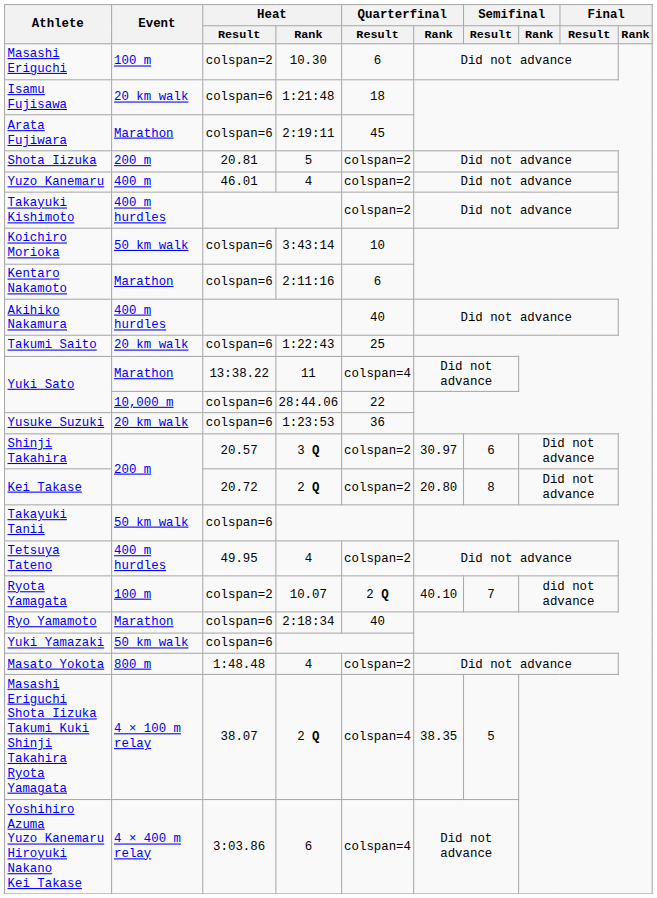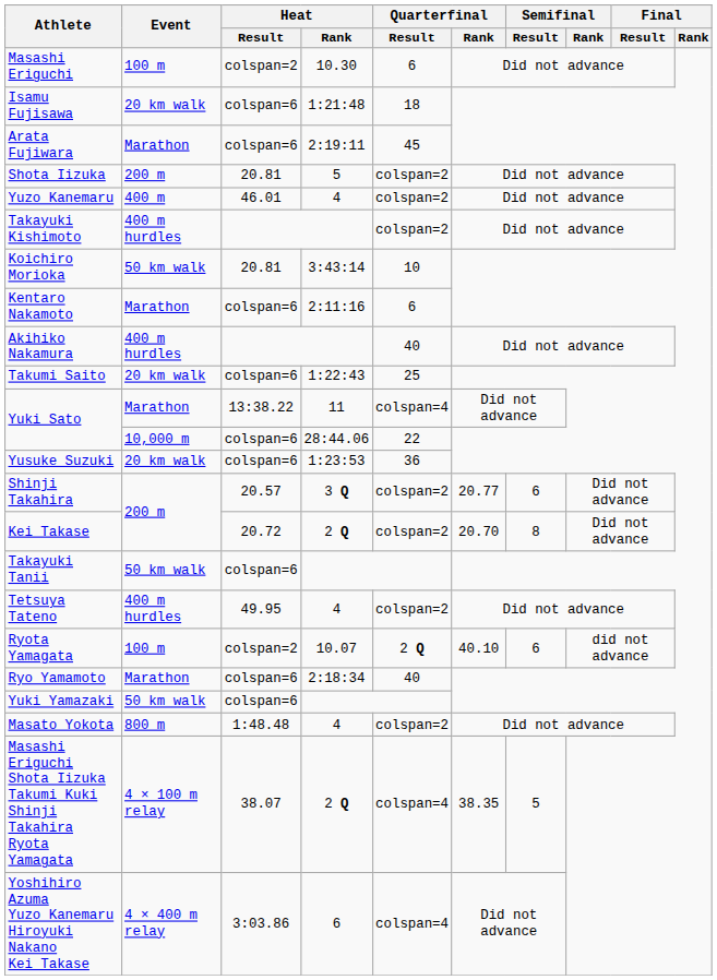Koichiro Morioka | Heat / Result: colspan=6 -> 20.81
Shinji Takahira | Quarterfinal / Rank: 30.97 -> 20.77
Kei Takase | Quarterfinal / Rank: 20.80 -> 20.70
Ryota Yamagata | Semifinal / Result: 7 -> 6
